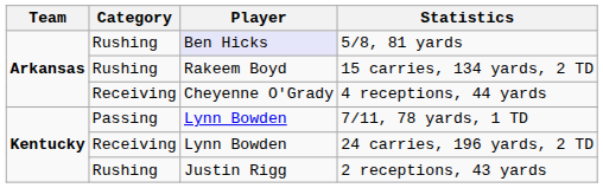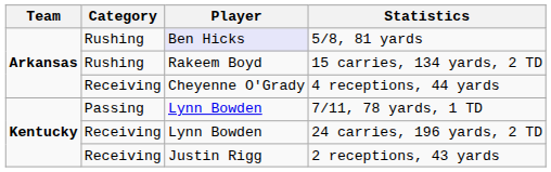2 receptions, 43 yards | Category: Rushing -> Receiving
